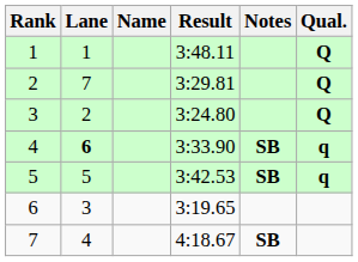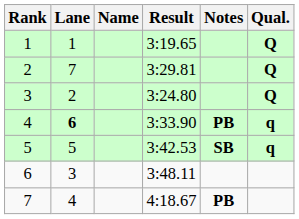row 2 | Result: 3:48.11 -> 3:19.65
row 5 | Notes: SB -> PB
row 7 | Result: 3:19.65 -> 3:48.11
row 8 | Notes: SB -> PB
